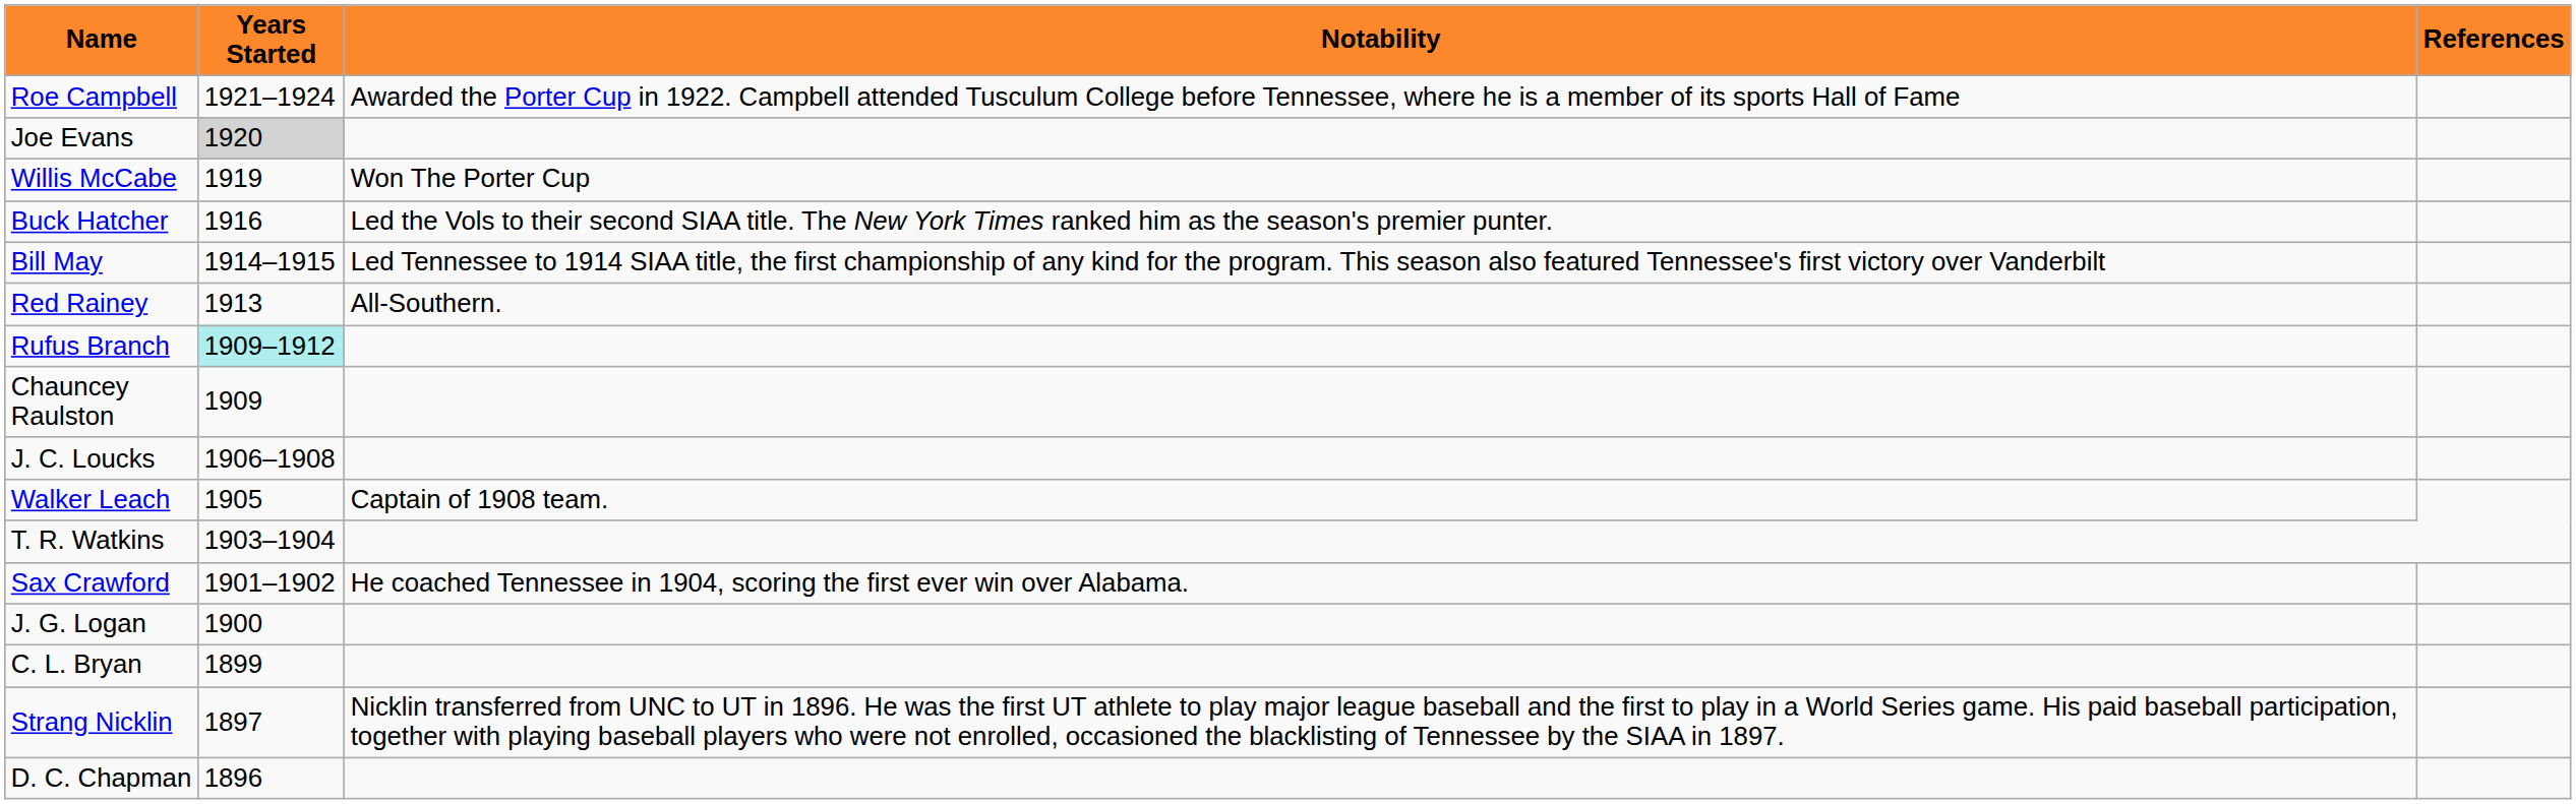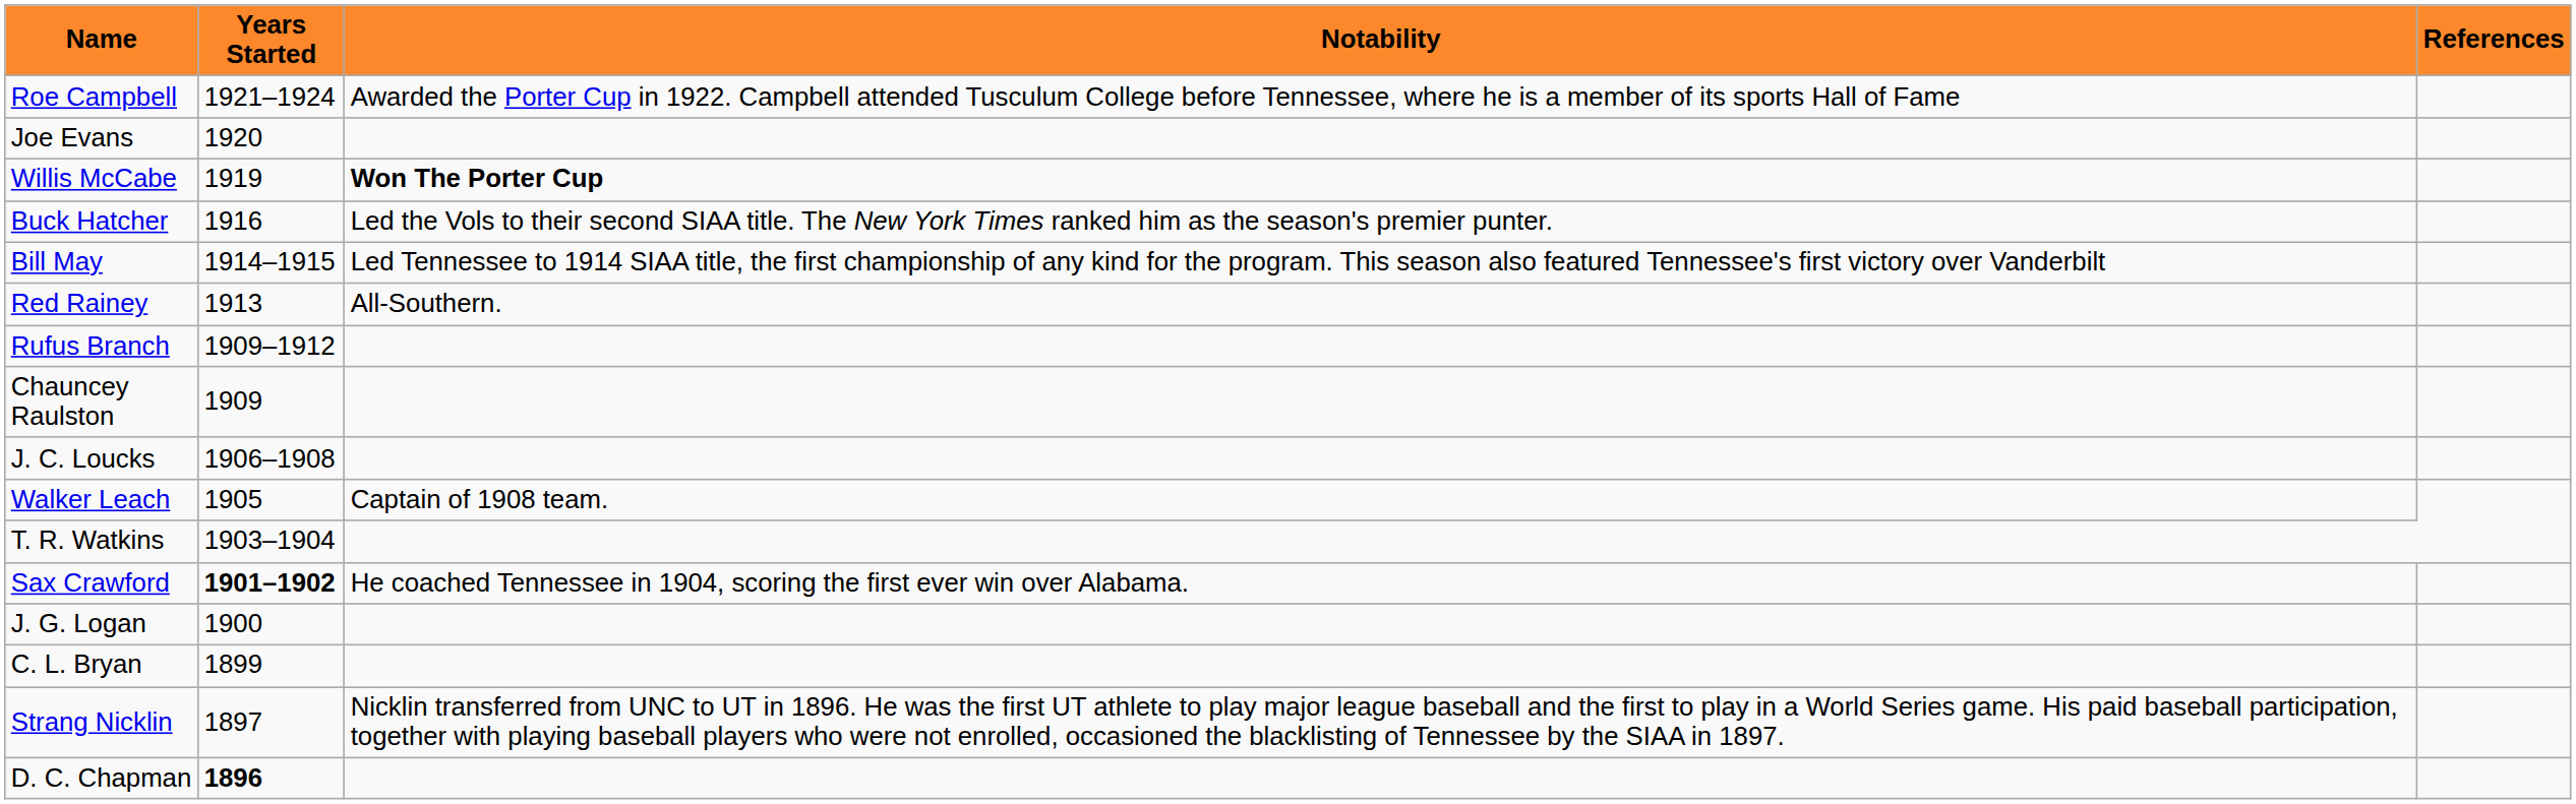Joe Evans | Years Started: lightgrey background -> no background
Willis McCabe | Notability: normal -> bold
Rufus Branch | Years Started: paleturquoise background -> no background
Sax Crawford | Years Started: normal -> bold
D. C. Chapman | Years Started: normal -> bold
